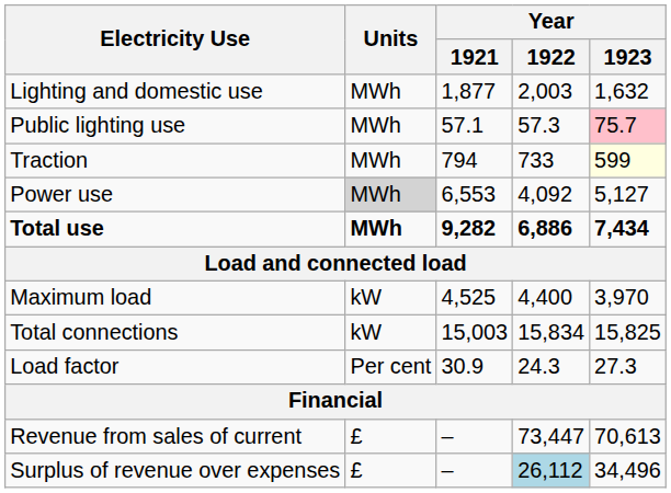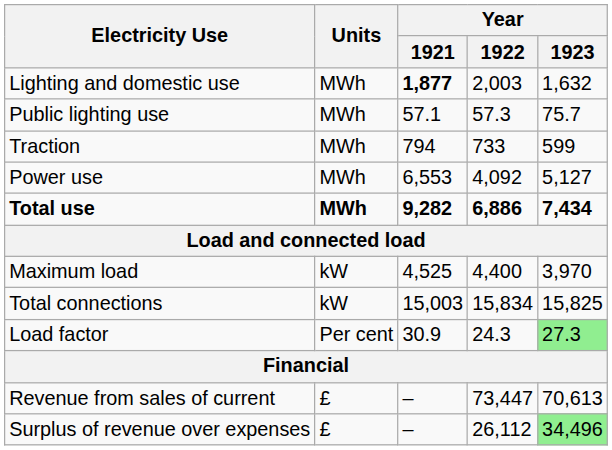Lighting and domestic use | Year / 1921: normal -> bold
Public lighting use | Year / 1923: pink background -> no background
Traction | Year / 1923: lightyellow background -> no background
Power use | Units: lightgrey background -> no background
Load factor | Year / 1923: no background -> lightgreen background
Surplus of revenue over expenses | Year / 1922: lightblue background -> no background
Surplus of revenue over expenses | Year / 1923: no background -> lightgreen background
